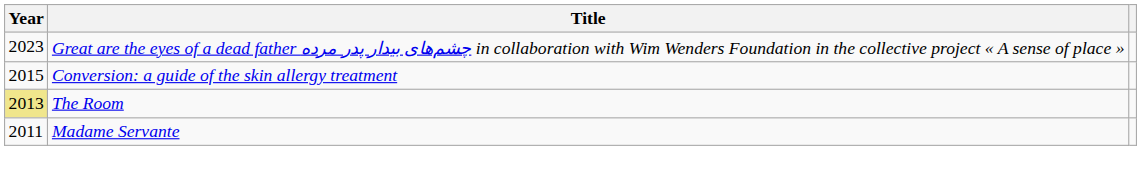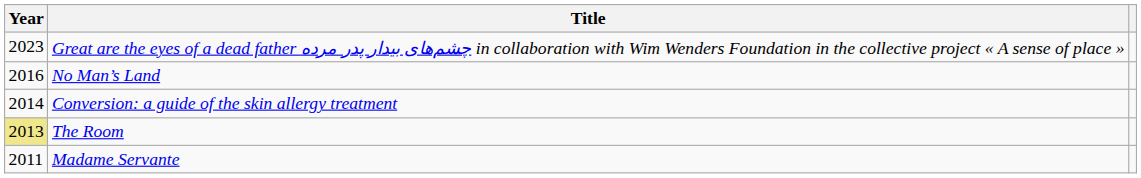+ row: 2016 | No Man’s Land
Conversion: a guide of the skin allergy treatment | Year: 2015 -> 2014
